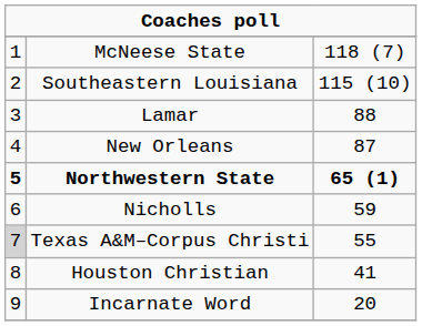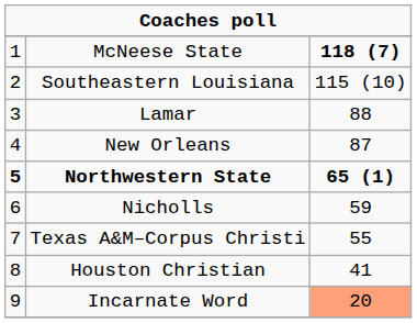McNeese State | column 3: normal -> bold
Texas A&M–Corpus Christi | column 1: lightgrey background -> no background
Incarnate Word | column 3: no background -> lightsalmon background
